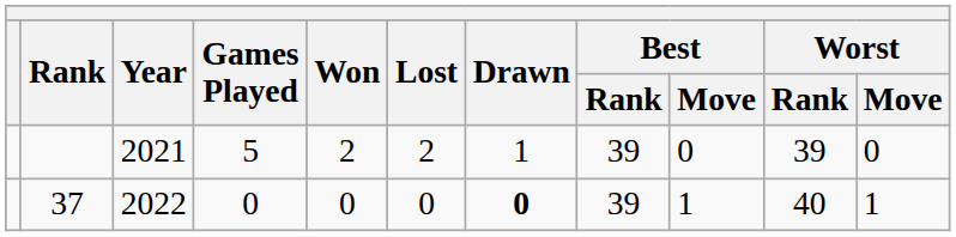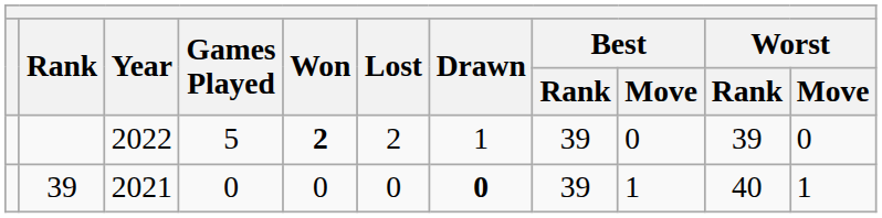row 4 | Year: 2021 -> 2022
row 4 | Won: normal -> bold
row 5 | Rank: 37 -> 39
row 5 | Year: 2022 -> 2021
